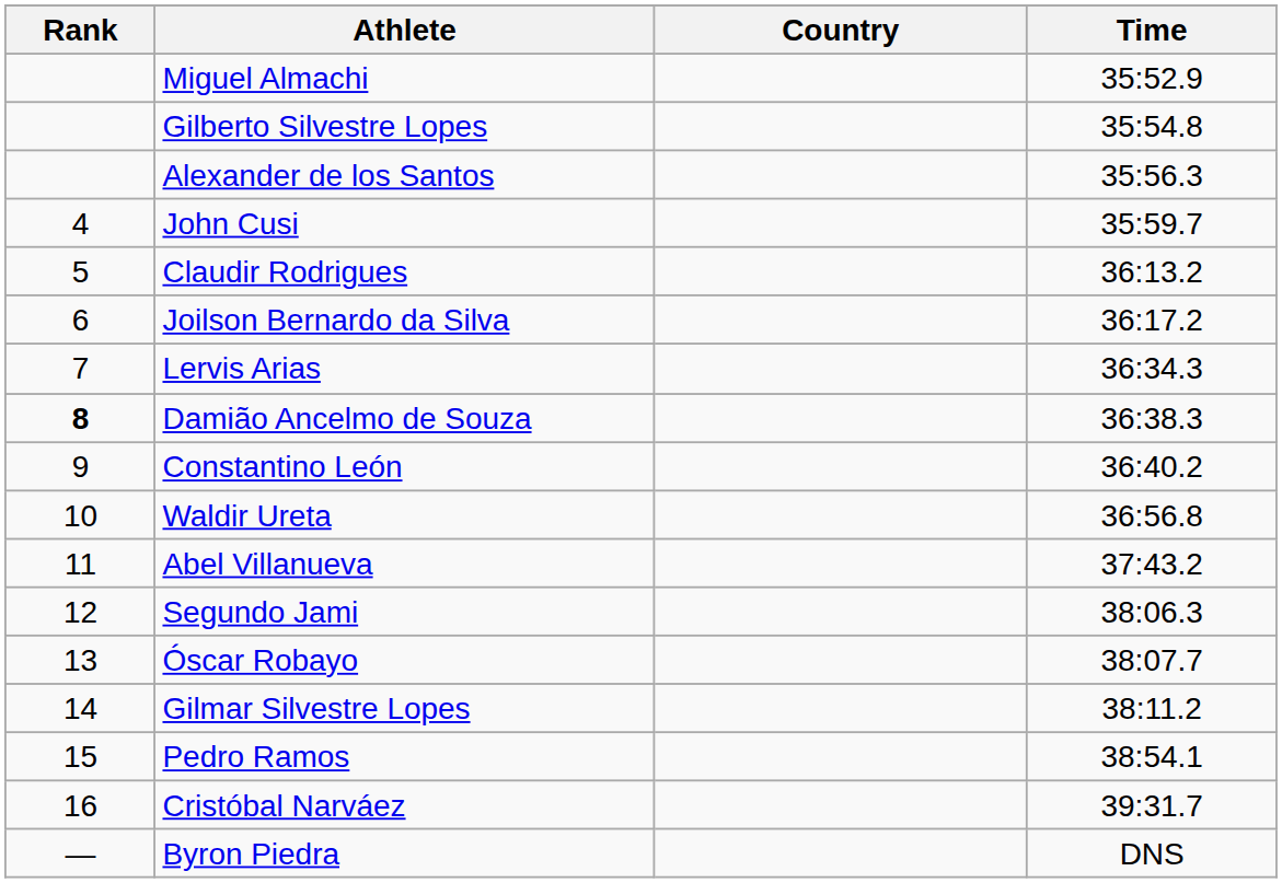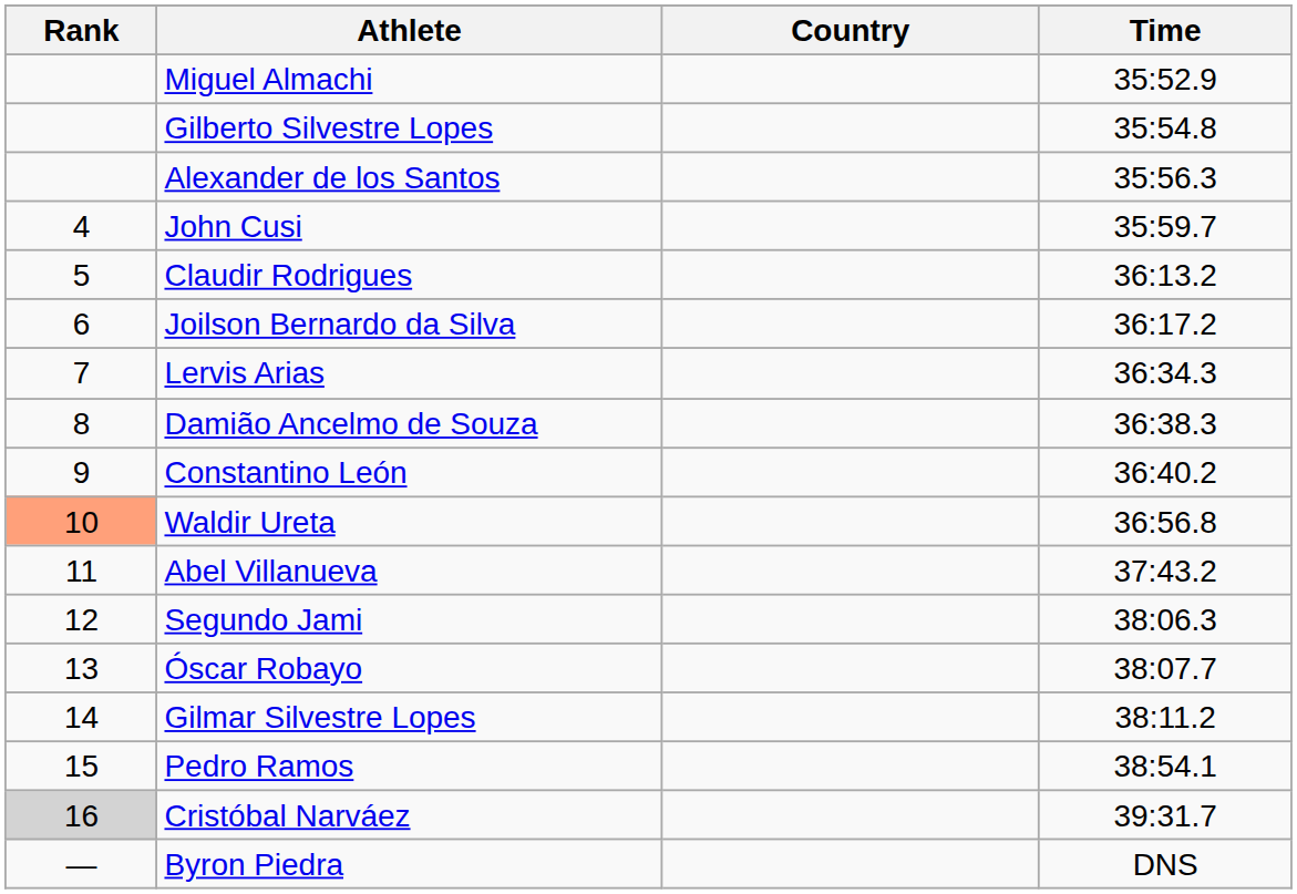Damião Ancelmo de Souza | Rank: bold -> normal
Waldir Ureta | Rank: no background -> lightsalmon background
Cristóbal Narváez | Rank: no background -> lightgrey background
